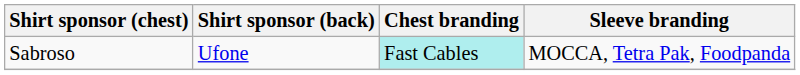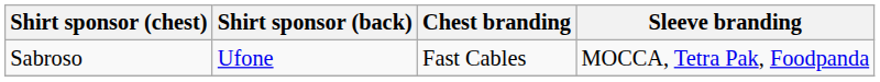Sabroso | Chest branding: paleturquoise background -> no background
